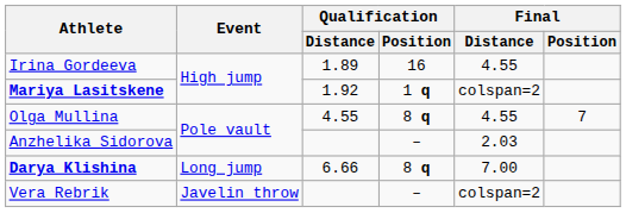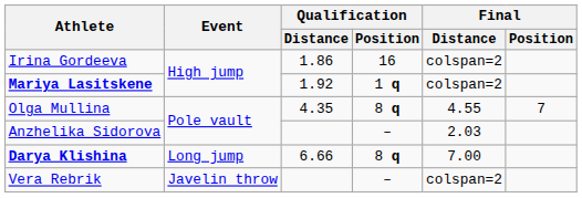Irina Gordeeva | Qualification / Distance: 1.89 -> 1.86
Irina Gordeeva | Final / Distance: 4.55 -> colspan=2
Olga Mullina | Qualification / Distance: 4.55 -> 4.35
